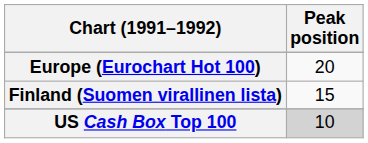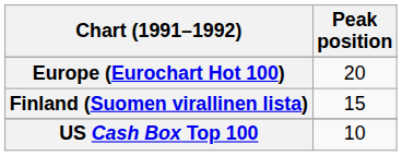US Cash Box Top 100 | Peak position: lightgrey background -> no background
